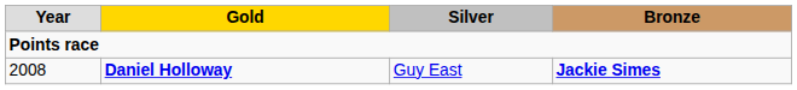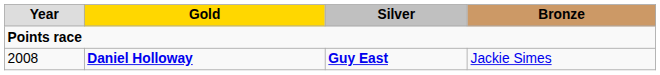2008 | Silver: normal -> bold
2008 | Bronze: bold -> normal
